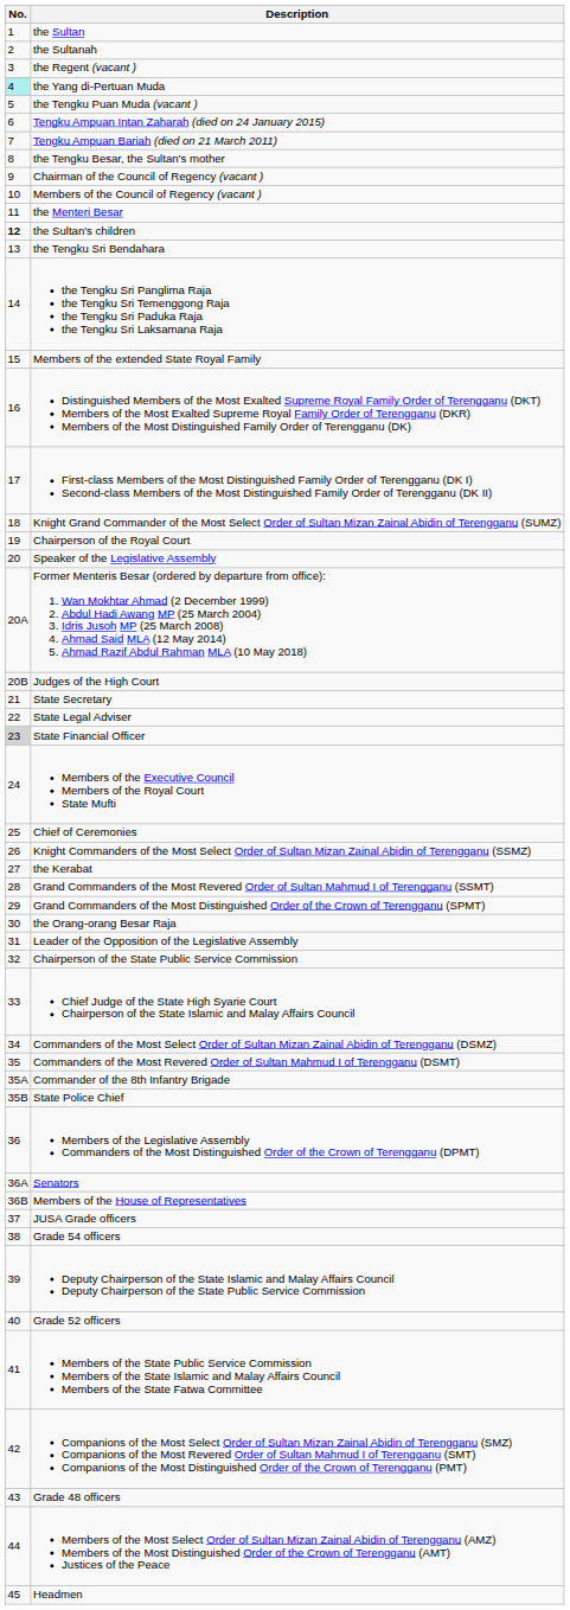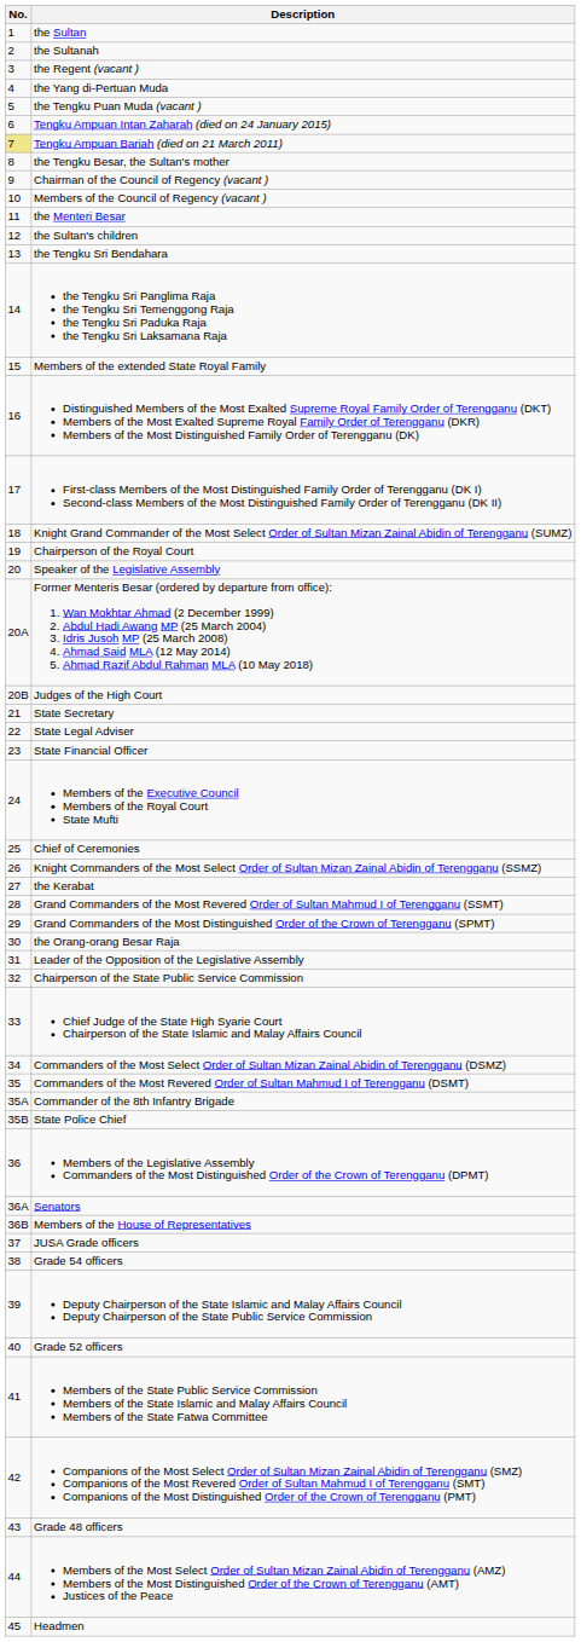the Yang di-Pertuan Muda | No.: paleturquoise background -> no background
Tengku Ampuan Bariah (died on 21 March 2011) | No.: no background -> khaki background
the Sultan's children | No.: bold -> normal
State Financial Officer | No.: lightgrey background -> no background
